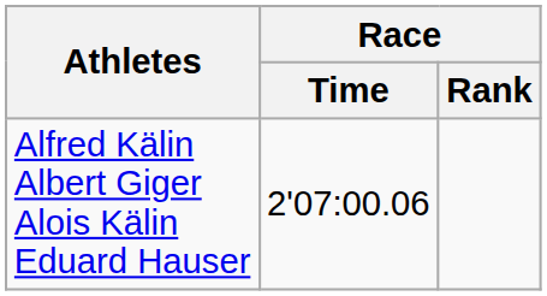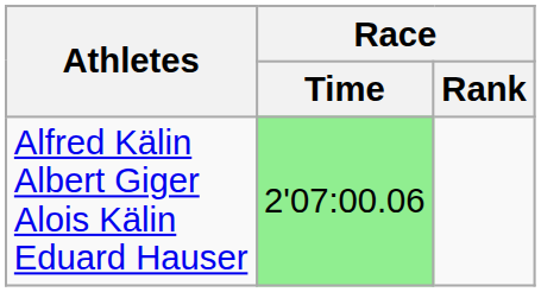Alfred Kälin Albert Giger Alois Kälin Eduard Hauser | Race / Time: no background -> lightgreen background
